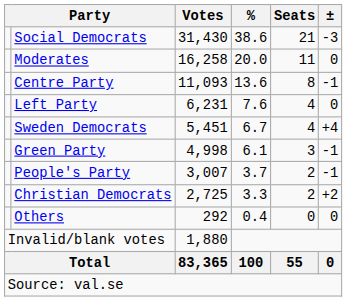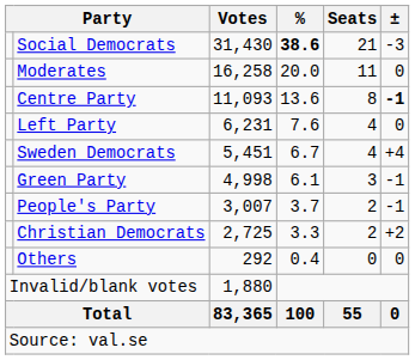Social Democrats | %: normal -> bold
Centre Party | ±: normal -> bold
